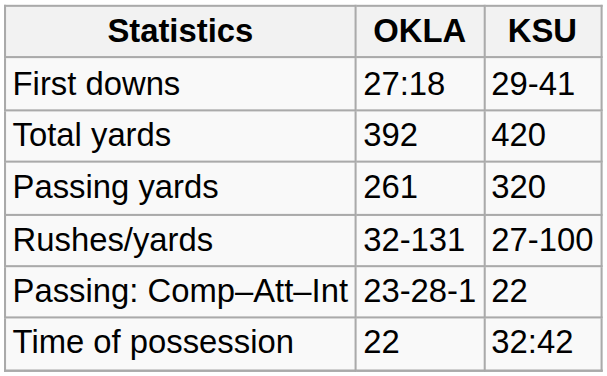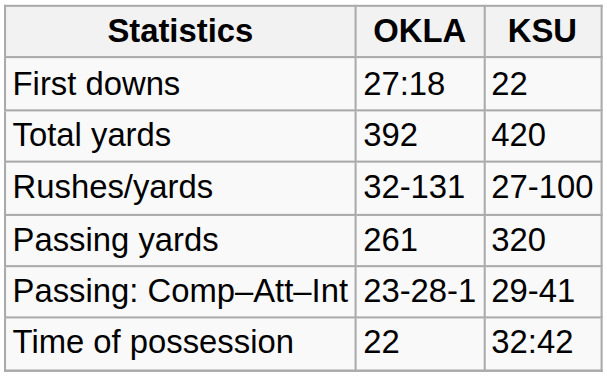First downs | KSU: 29-41 -> 22
rows swapped: Rushes/yards <-> Passing yards
Passing: Comp–Att–Int | KSU: 22 -> 29-41
